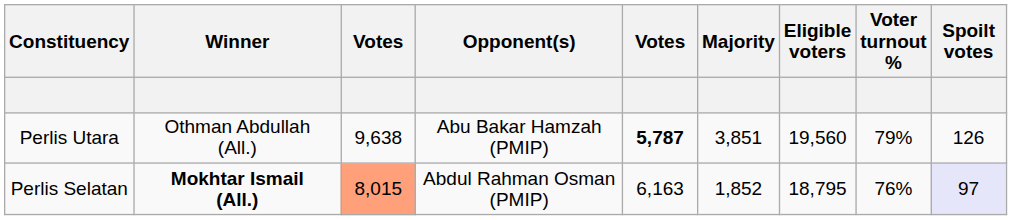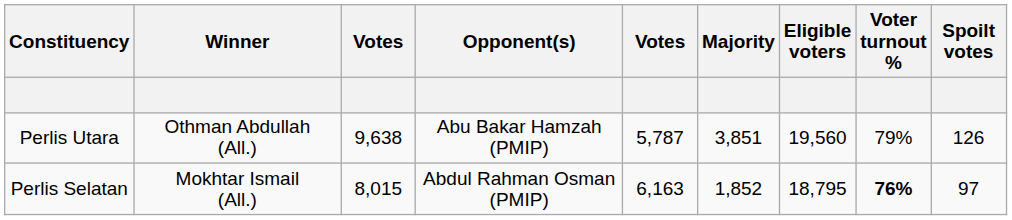row 3 | column 5: bold -> normal
row 4 | Winner: bold -> normal
row 4 | column 3: lightsalmon background -> no background
row 4 | Voter turnout %: normal -> bold
row 4 | Spoilt votes: lavender background -> no background
